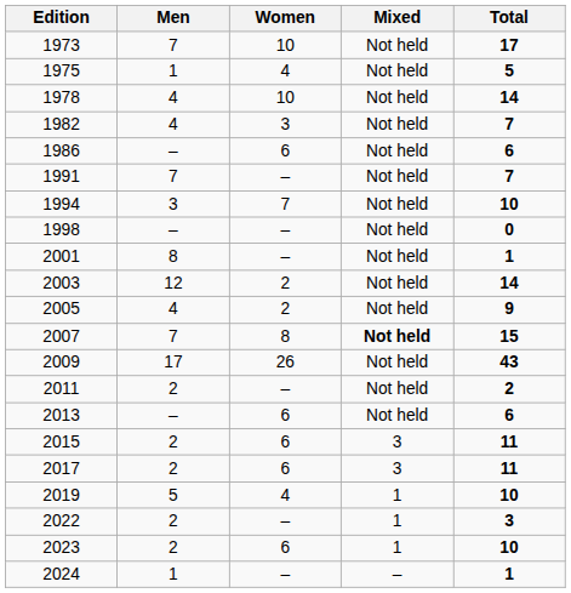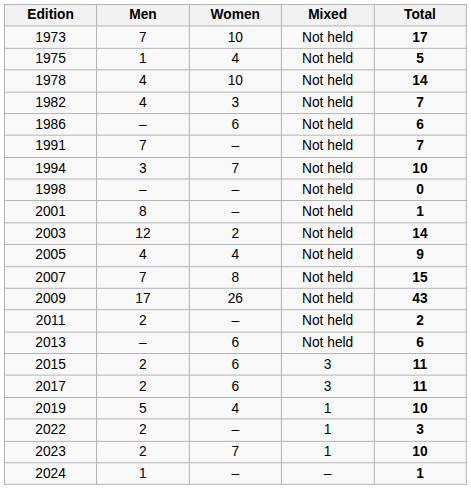2005 | Women: 2 -> 4
2007 | Mixed: bold -> normal
2023 | Women: 6 -> 7
